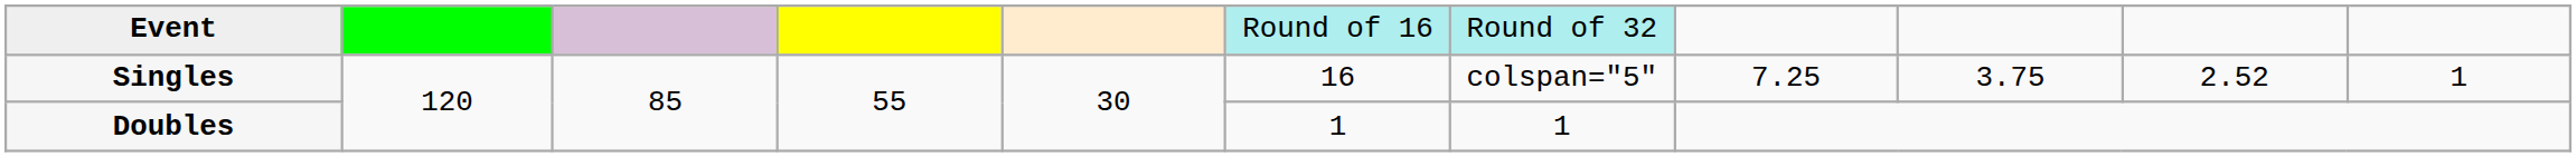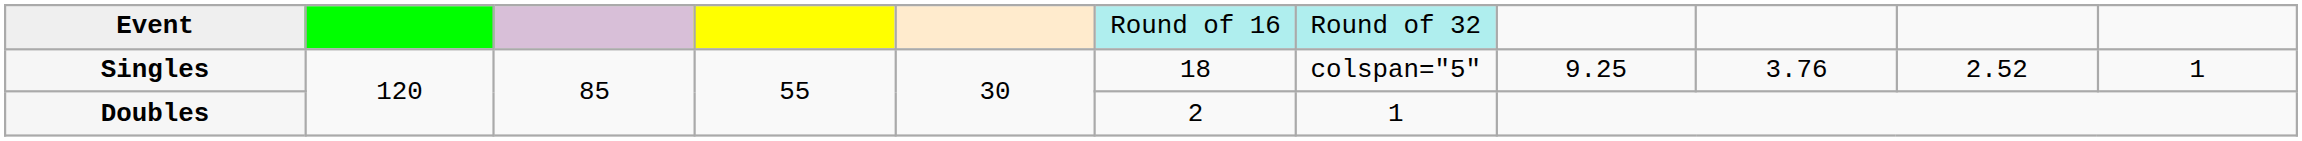Singles | column 6: 16 -> 18
Singles | column 8: 7.25 -> 9.25
Singles | column 9: 3.75 -> 3.76
Doubles | column 6: 1 -> 2
